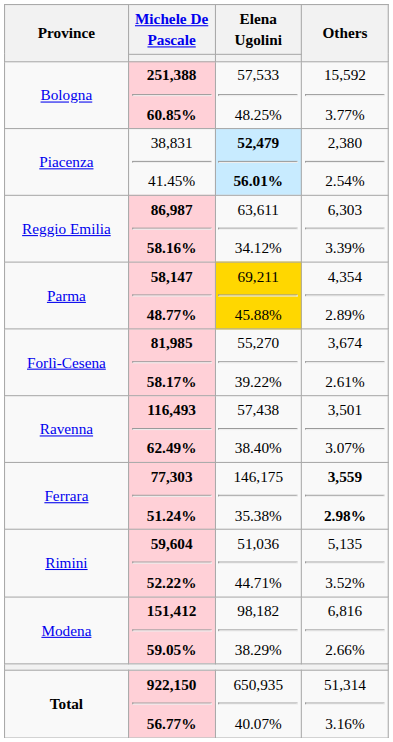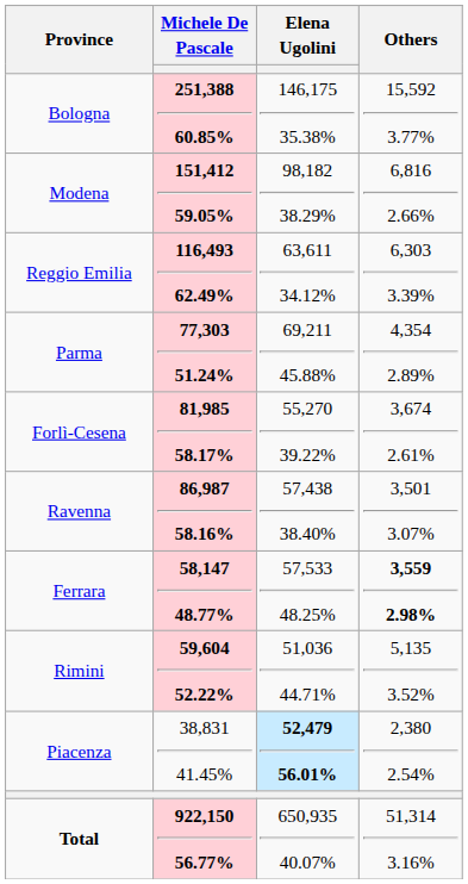Bologna | Elena Ugolini: 57,533 48.25% -> 146,175 35.38%
rows swapped: Modena <-> Piacenza
Reggio Emilia | Michele De Pascale: 86,987 58.16% -> 116,493 62.49%
Parma | Michele De Pascale: 58,147 48.77% -> 77,303 51.24%
Parma | Elena Ugolini: gold background -> no background
Ravenna | Michele De Pascale: 116,493 62.49% -> 86,987 58.16%
Ferrara | Michele De Pascale: 77,303 51.24% -> 58,147 48.77%
Ferrara | Elena Ugolini: 146,175 35.38% -> 57,533 48.25%
